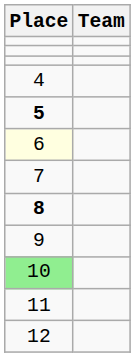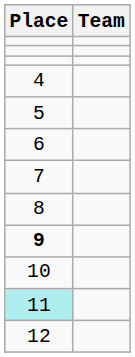row 6 | Place: bold -> normal
row 7 | Place: lightyellow background -> no background
row 9 | Place: bold -> normal
row 10 | Place: normal -> bold
row 11 | Place: lightgreen background -> no background
row 12 | Place: no background -> paleturquoise background
